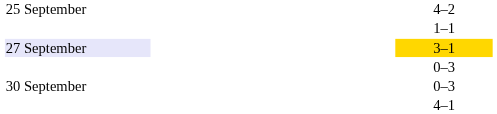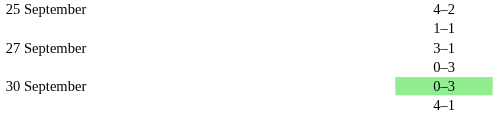3–1 | column 1: lavender background -> no background
3–1 | column 2: gold background -> no background
30 September / 0–3 | column 2: no background -> lightgreen background
